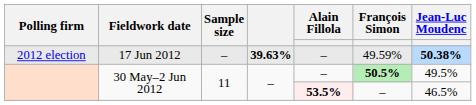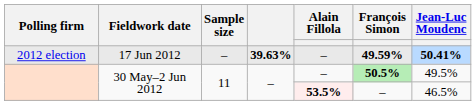2012 election | François Simon: normal -> bold
2012 election | Jean-Luc Moudenc: 50.38% -> 50.41%
